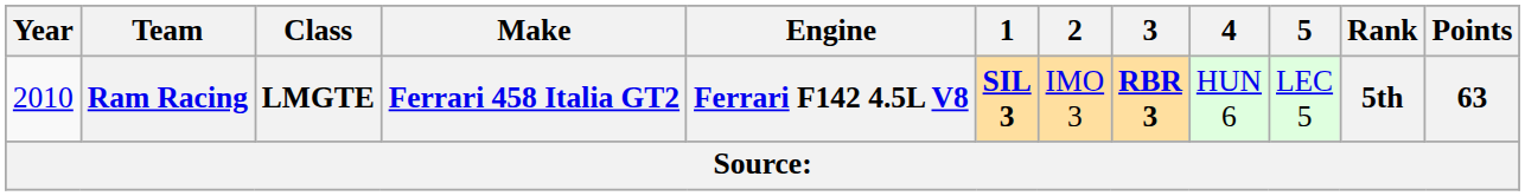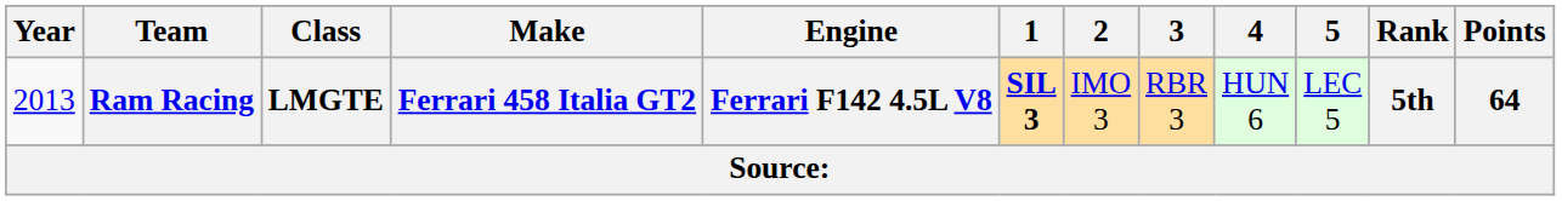Ram Racing | Year: 2010 -> 2013
Ram Racing | 3: bold -> normal
Ram Racing | Points: 63 -> 64
